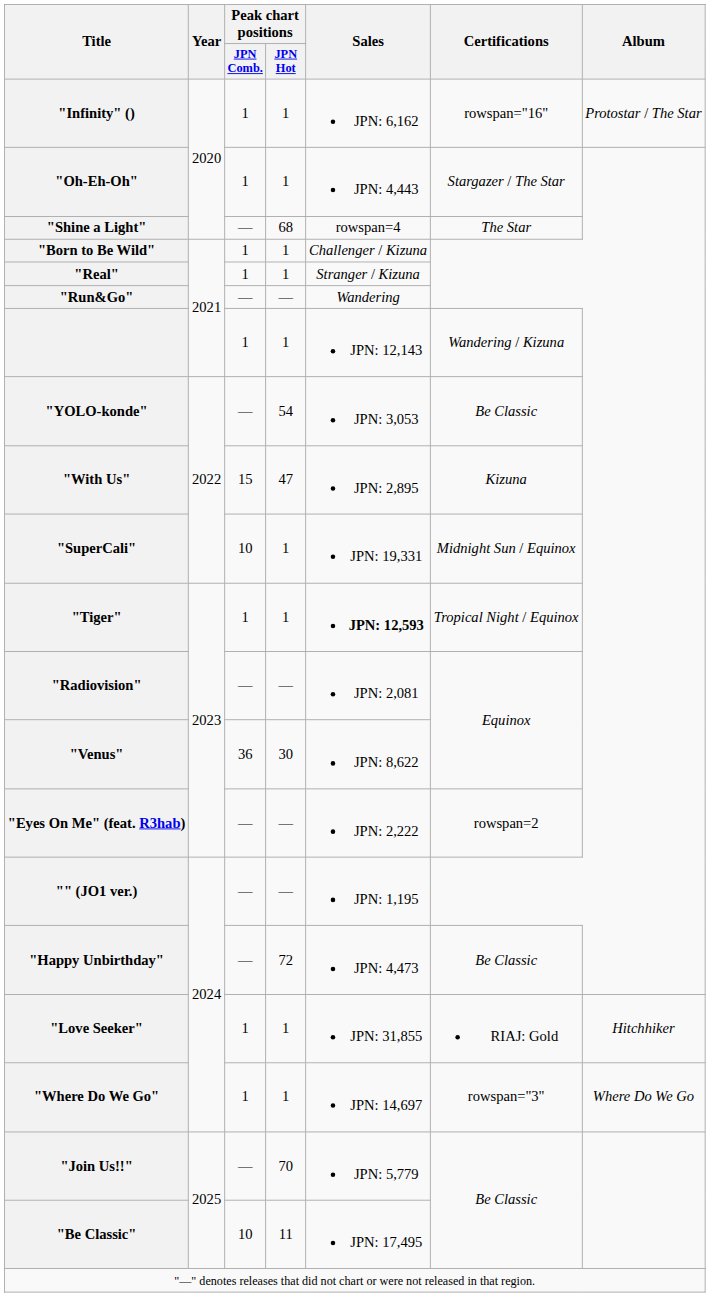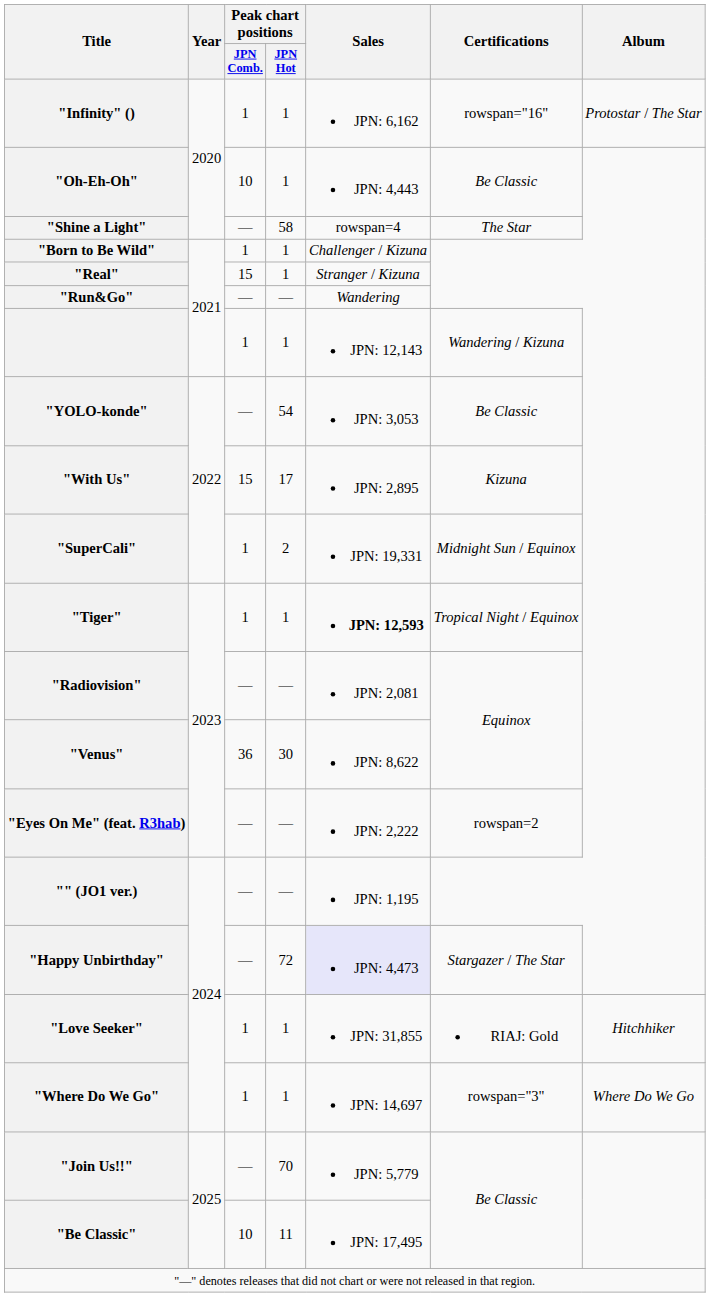"Oh-Eh-Oh" | Peak chart positions / JPN Comb.: 1 -> 10
"Oh-Eh-Oh" | Certifications: Stargazer / The Star -> Be Classic
"Shine a Light" | Peak chart positions / JPN Hot: 68 -> 58
"Real" | Peak chart positions / JPN Comb.: 1 -> 15
"With Us" | Peak chart positions / JPN Hot: 47 -> 17
"SuperCali" | Peak chart positions / JPN Comb.: 10 -> 1
"SuperCali" | Peak chart positions / JPN Hot: 1 -> 2
"Happy Unbirthday" | Sales: no background -> lavender background
"Happy Unbirthday" | Certifications: Be Classic -> Stargazer / The Star
